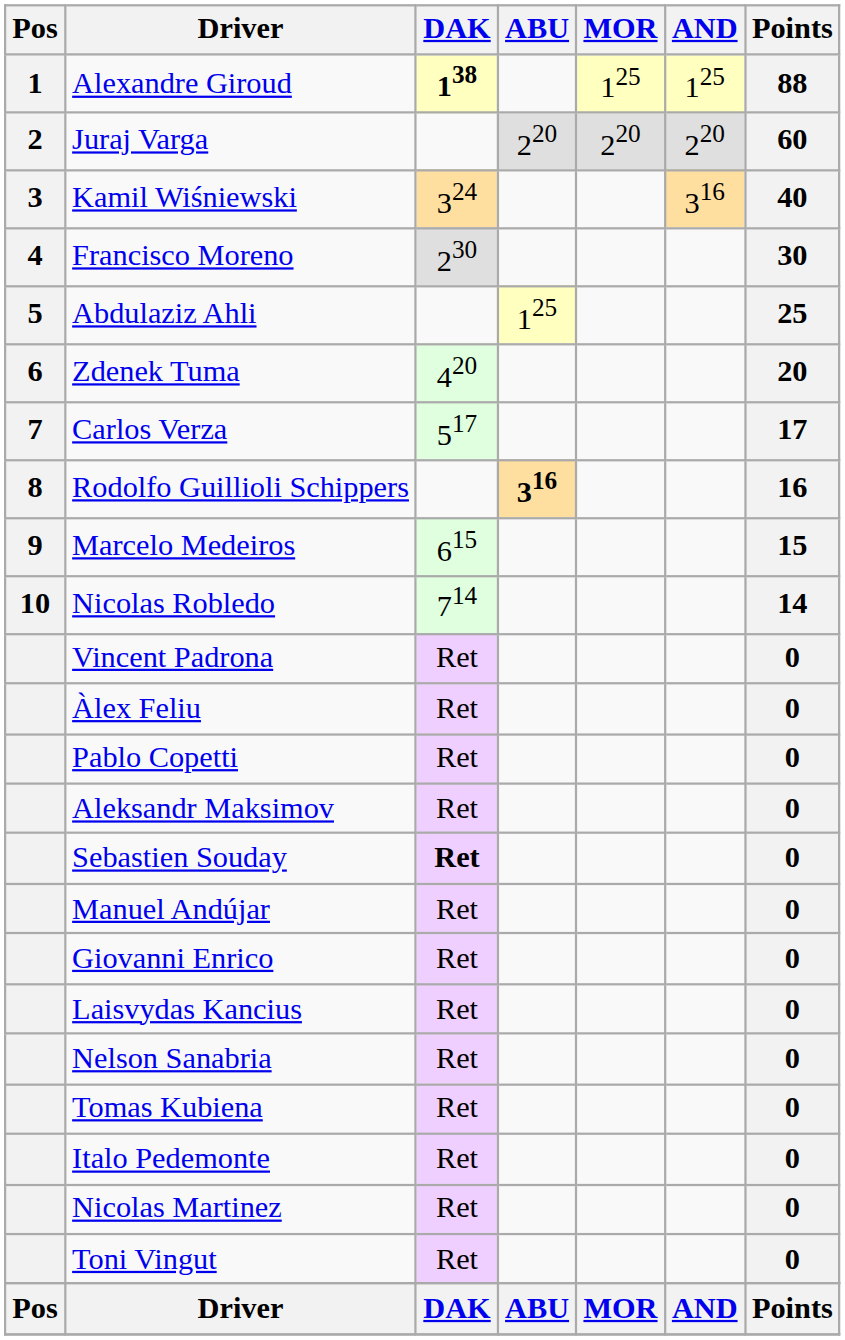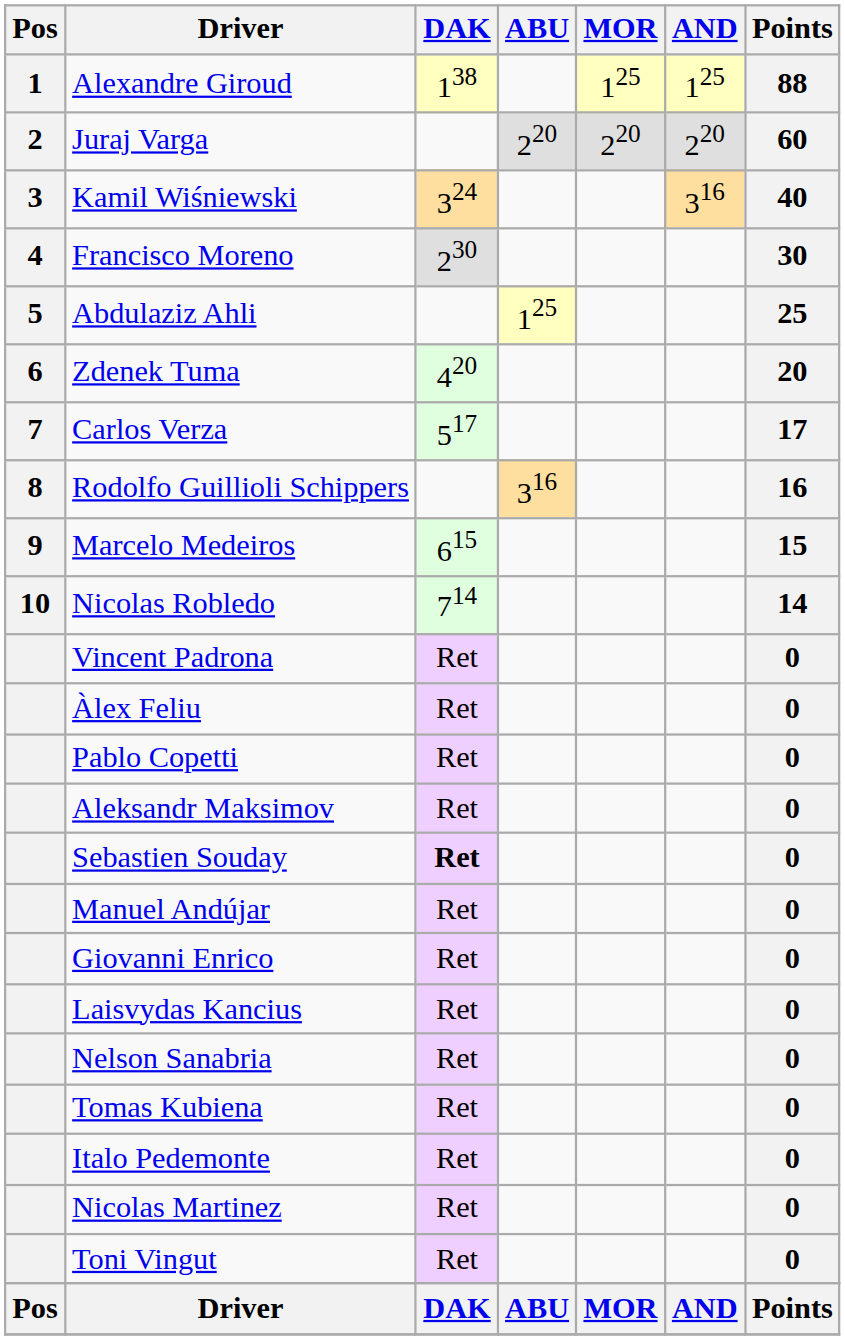Alexandre Giroud | DAK: bold -> normal
Rodolfo Guillioli Schippers | ABU: bold -> normal
